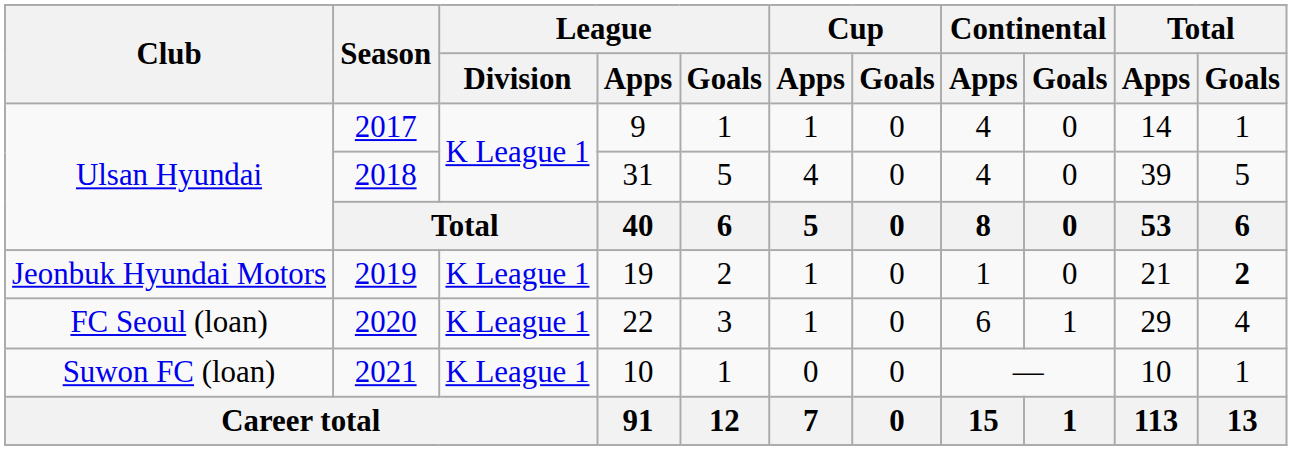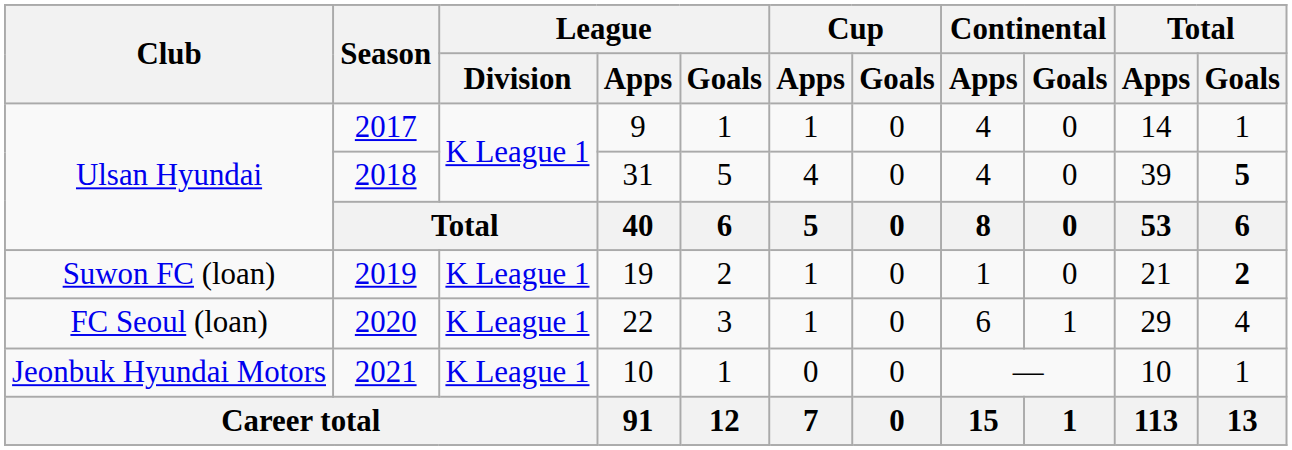2018 | Total / Goals: normal -> bold
2019 | Club: Jeonbuk Hyundai Motors -> Suwon FC (loan)
2021 | Club: Suwon FC (loan) -> Jeonbuk Hyundai Motors
